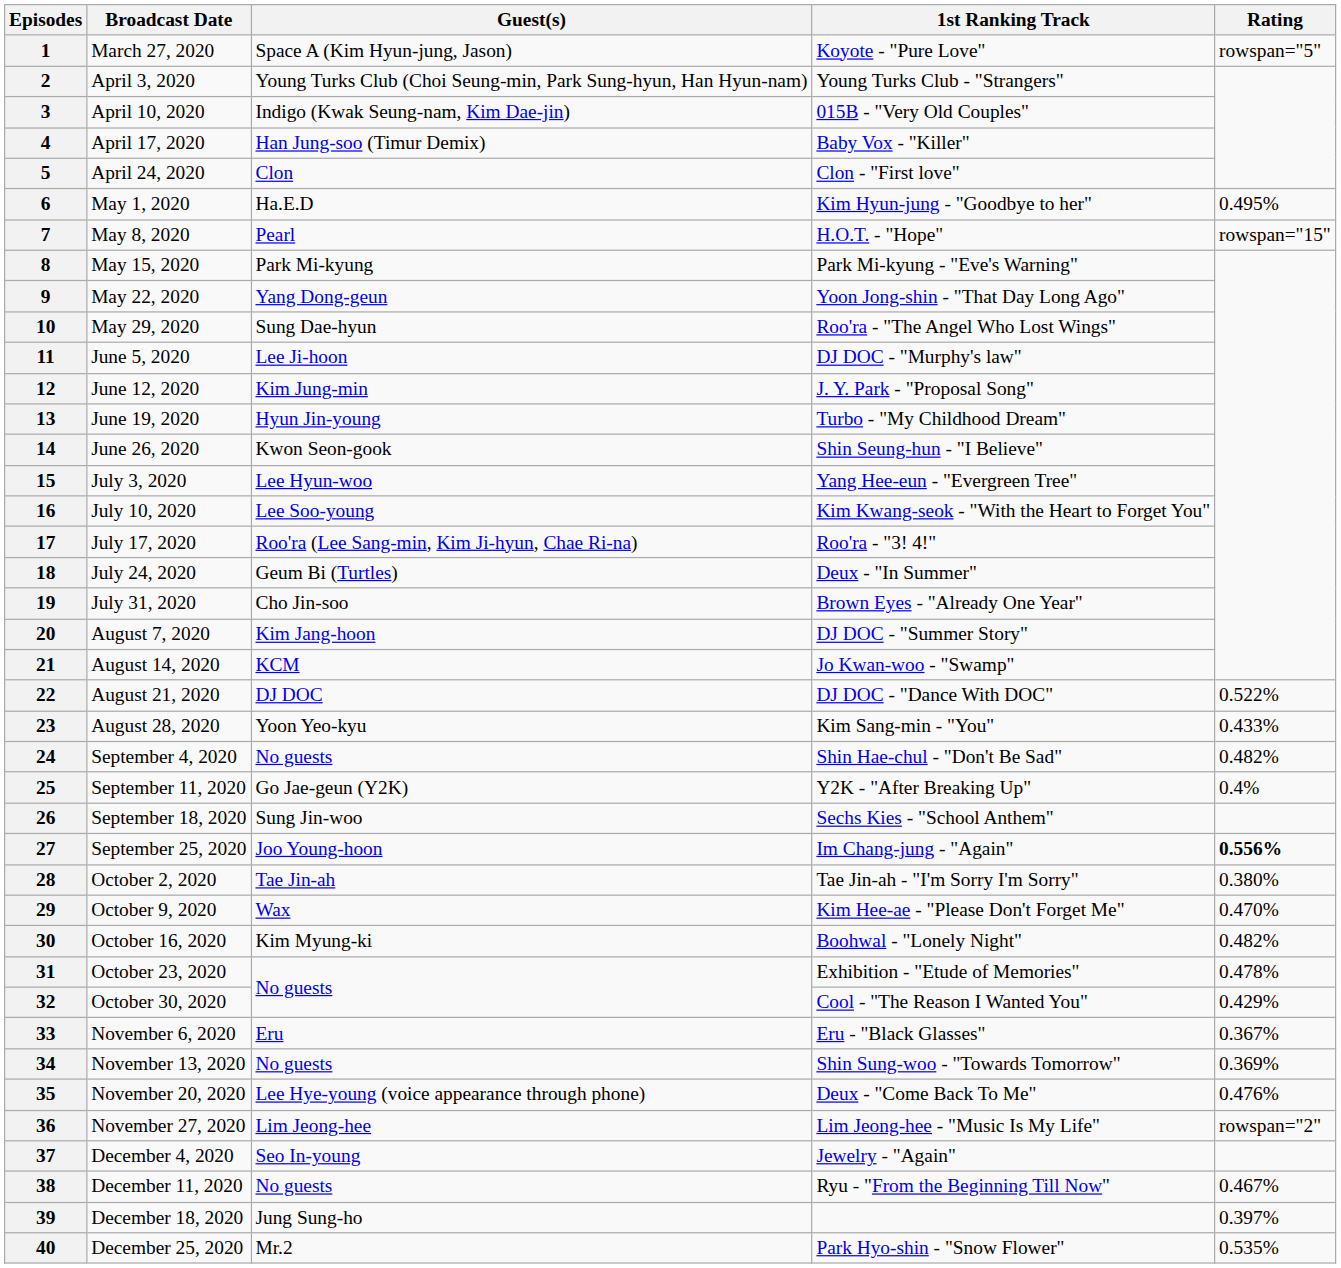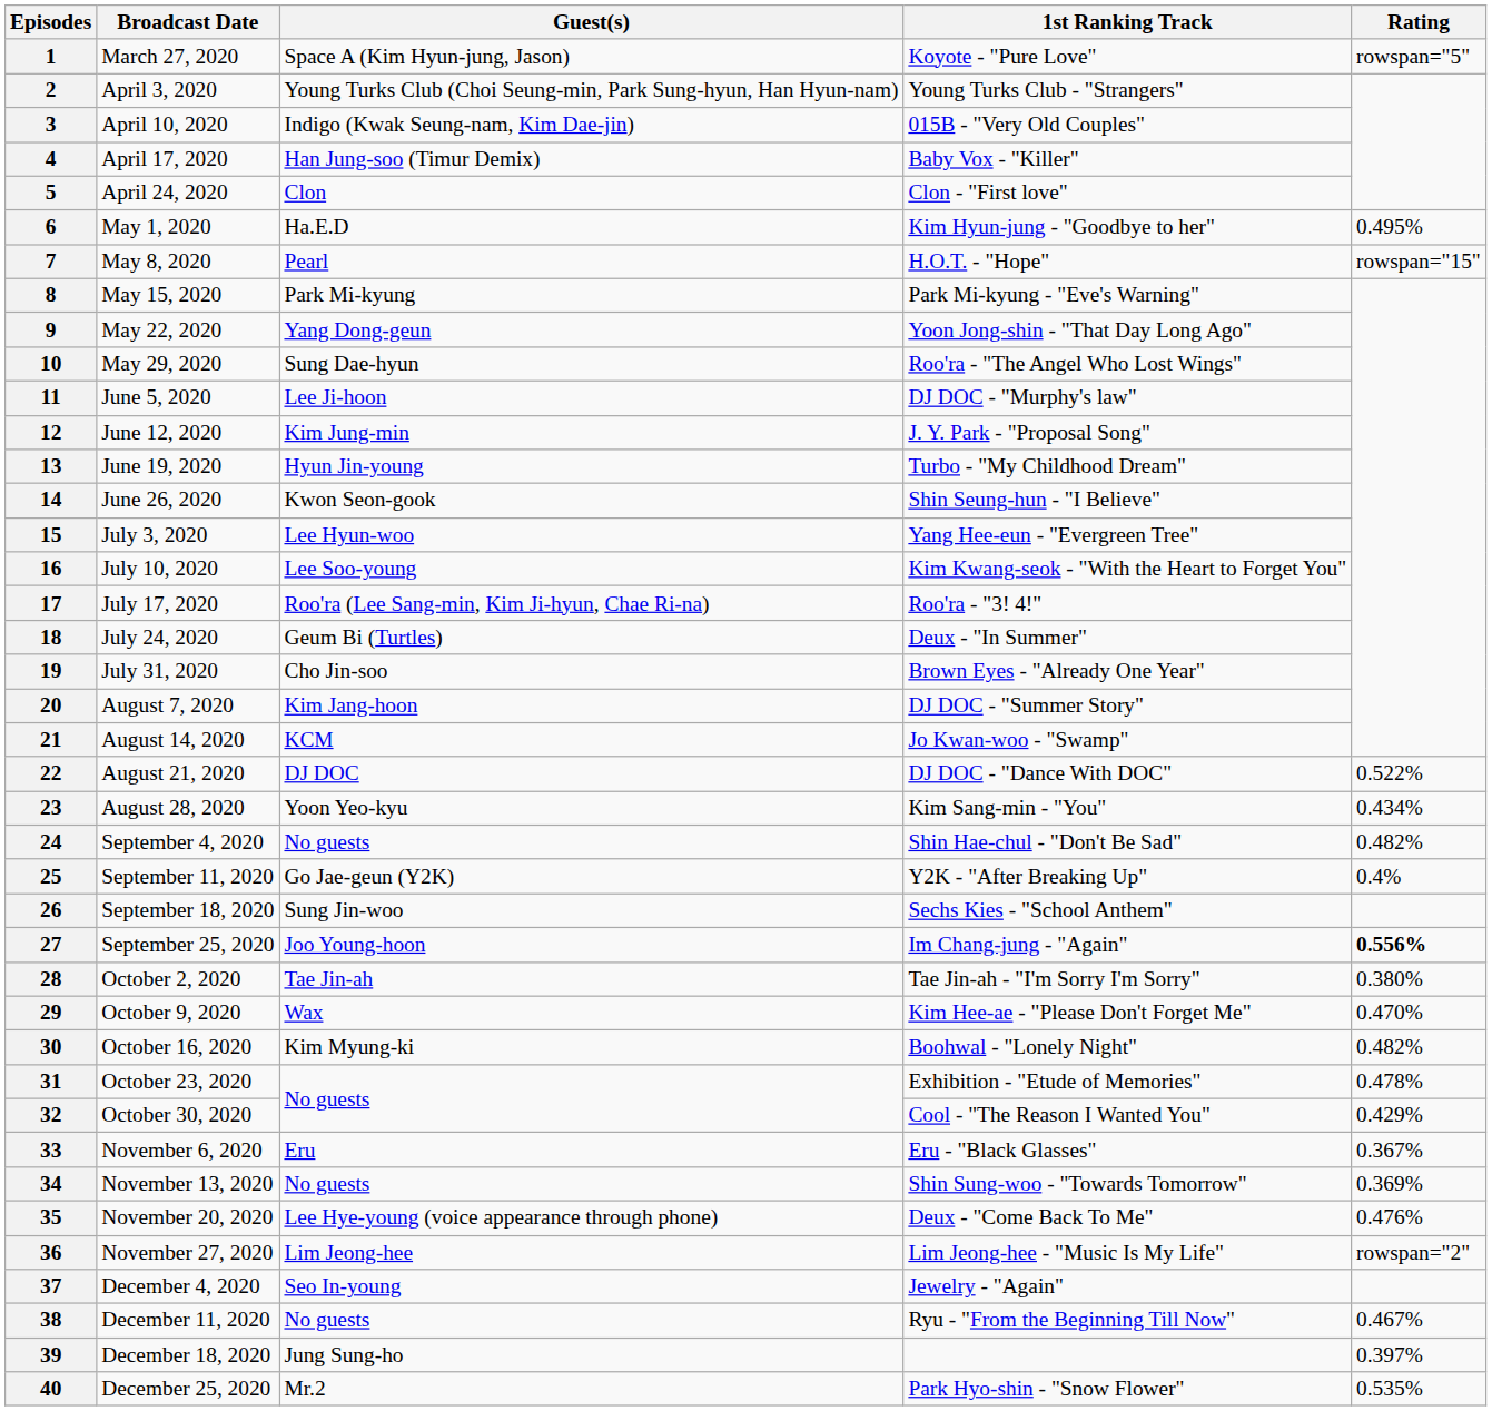23 | Rating: 0.433% -> 0.434%
